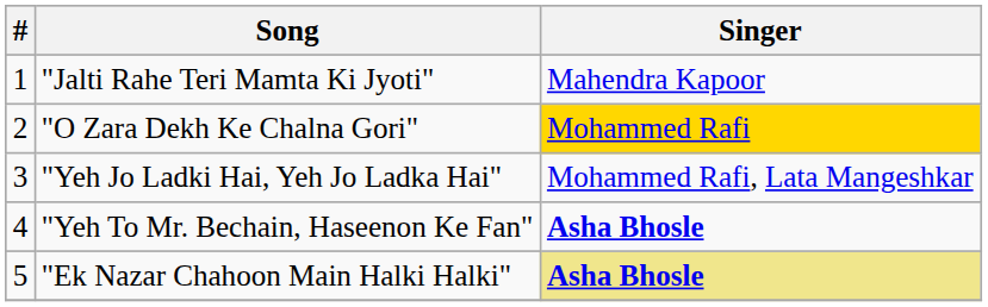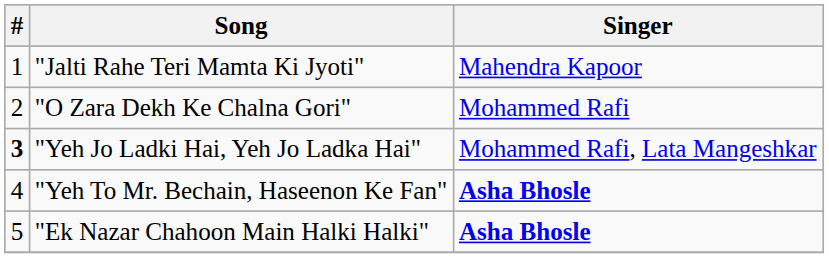"O Zara Dekh Ke Chalna Gori" | Singer: gold background -> no background
"Yeh Jo Ladki Hai, Yeh Jo Ladka Hai" | #: normal -> bold
"Ek Nazar Chahoon Main Halki Halki" | Singer: khaki background -> no background
